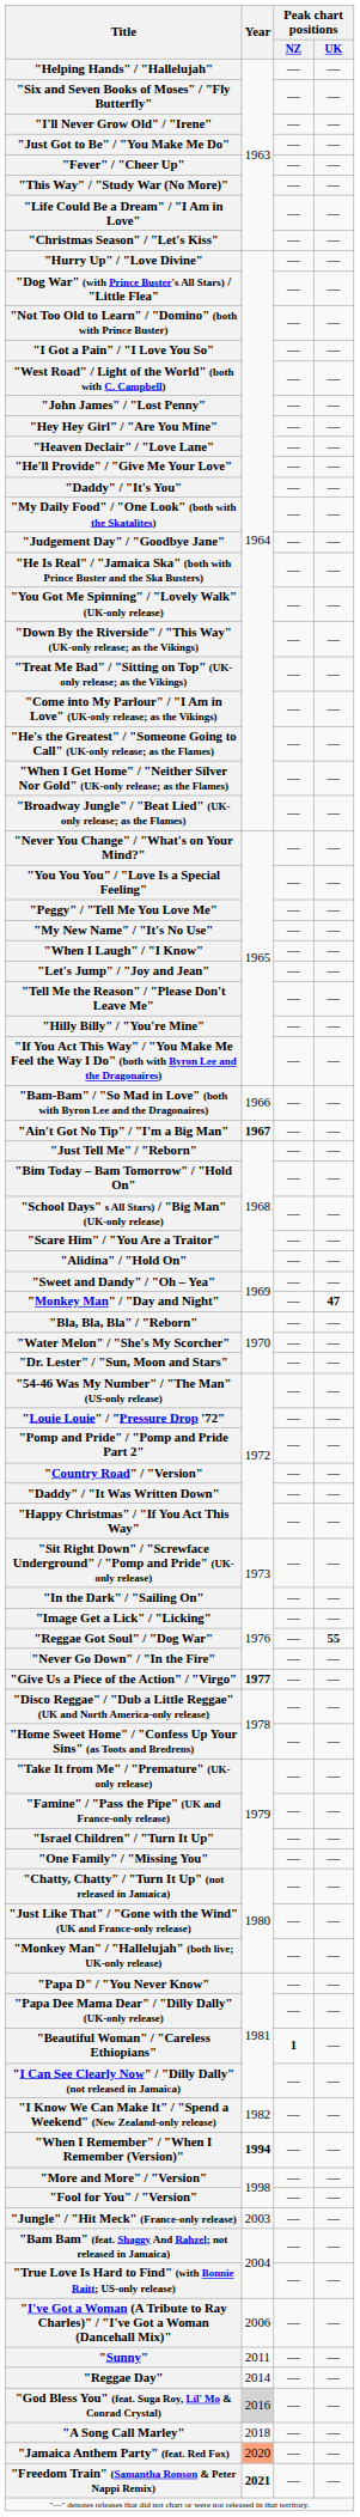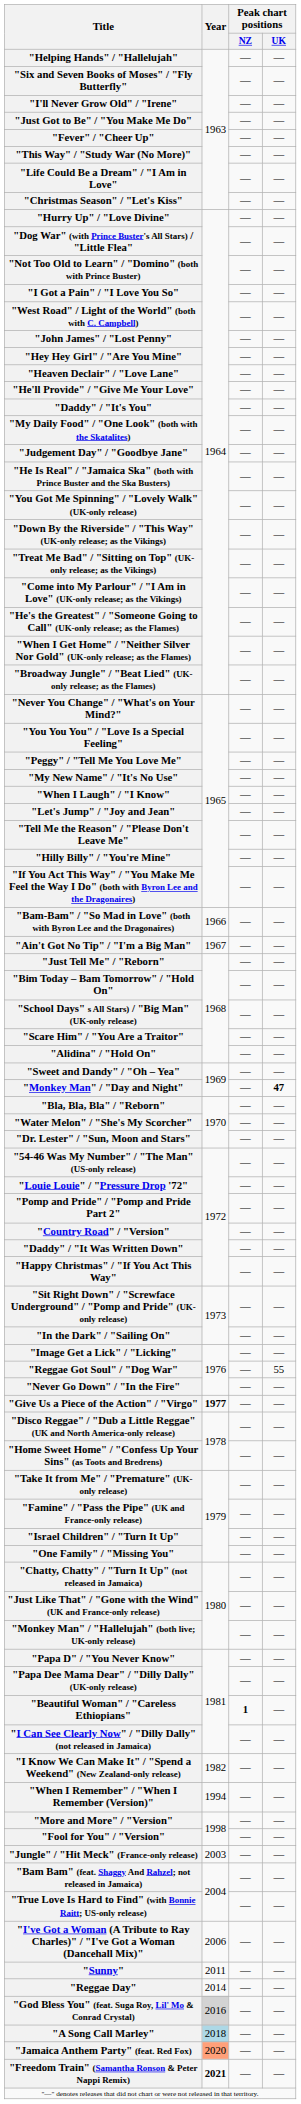"Ain't Got No Tip" / "I'm a Big Man" | Year: bold -> normal
"Reggae Got Soul" / "Dog War" | Peak chart positions / UK: bold -> normal
"When I Remember" / "When I Remember (Version)" | Year: bold -> normal
"A Song Call Marley" | Year: no background -> lightblue background
